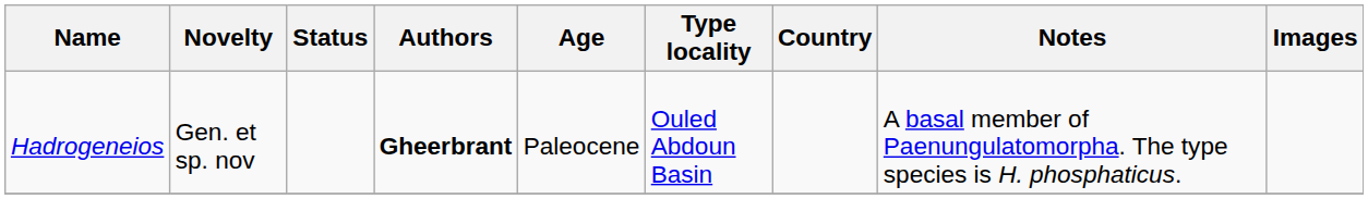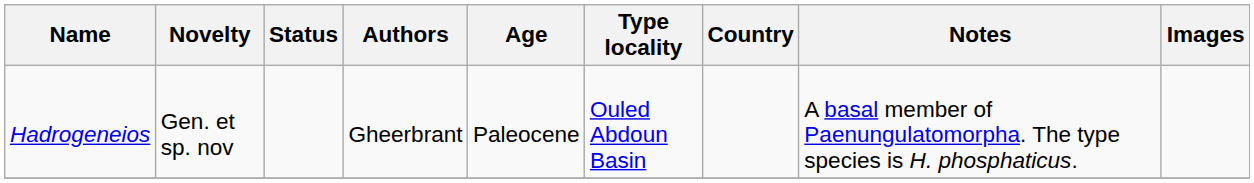Hadrogeneios | Authors: bold -> normal
